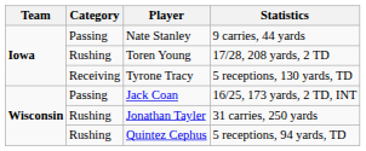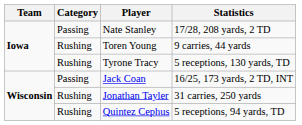Nate Stanley | Statistics: 9 carries, 44 yards -> 17/28, 208 yards, 2 TD
Toren Young | Statistics: 17/28, 208 yards, 2 TD -> 9 carries, 44 yards
Tyrone Tracy | Category: Receiving -> Rushing
